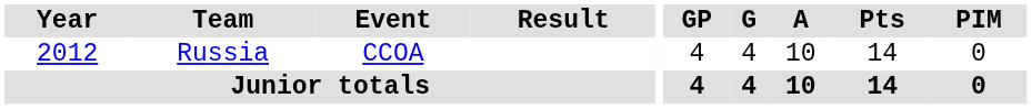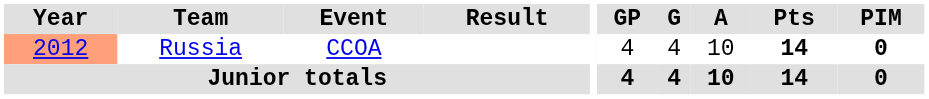Russia | Year: no background -> lightsalmon background
Russia | Pts: normal -> bold
Russia | PIM: normal -> bold
